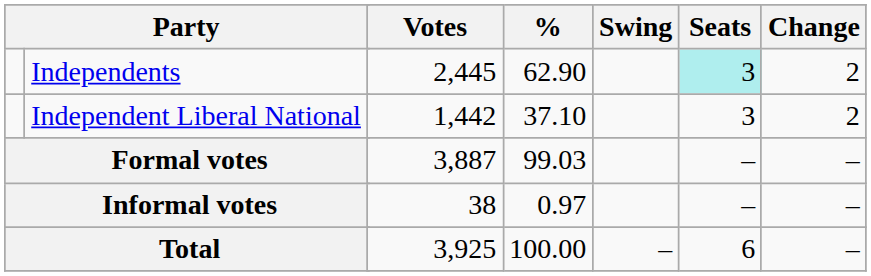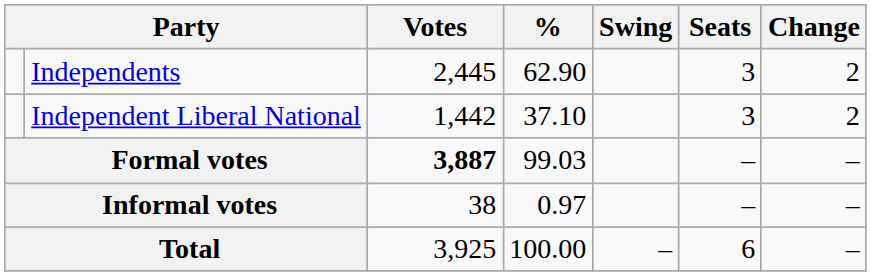Independents | Seats: paleturquoise background -> no background
Formal votes | Votes: normal -> bold
